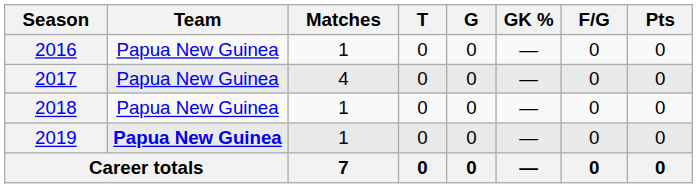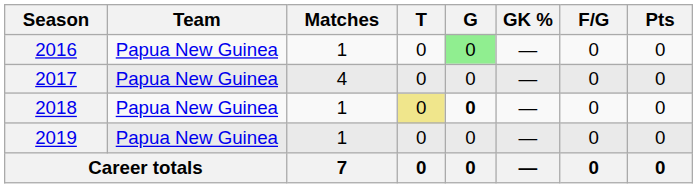2016 | G: no background -> lightgreen background
2018 | T: no background -> khaki background
2018 | G: normal -> bold
2019 | Team: bold -> normal
